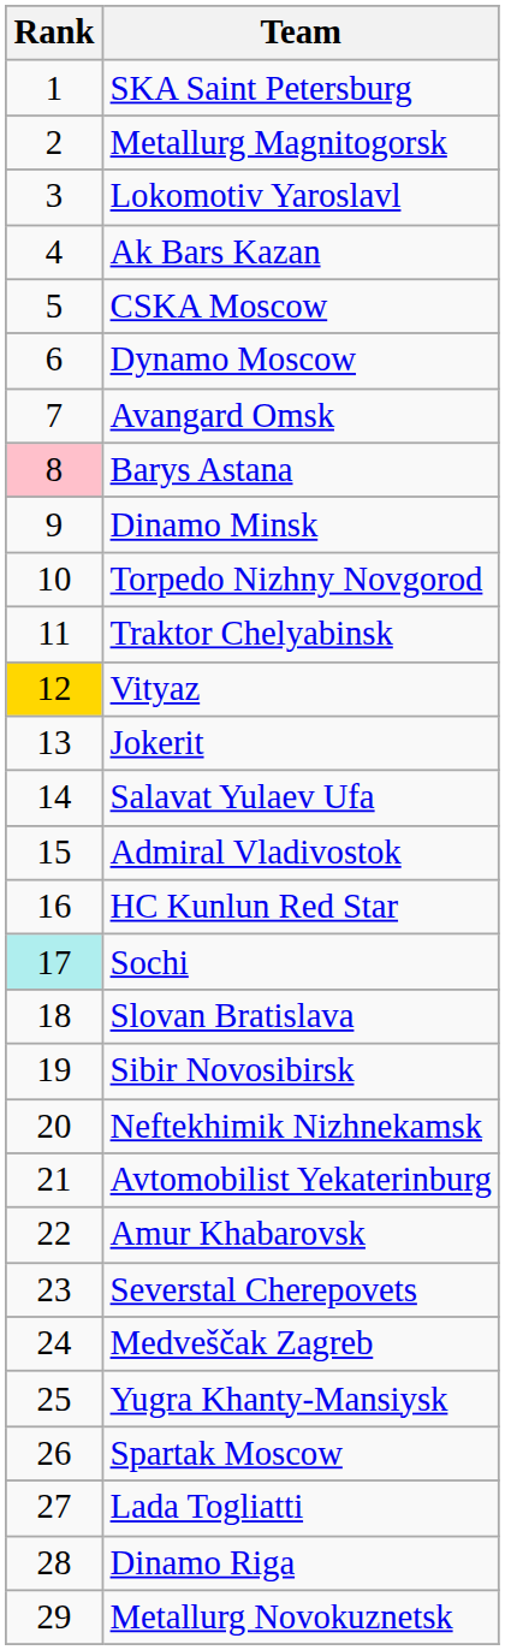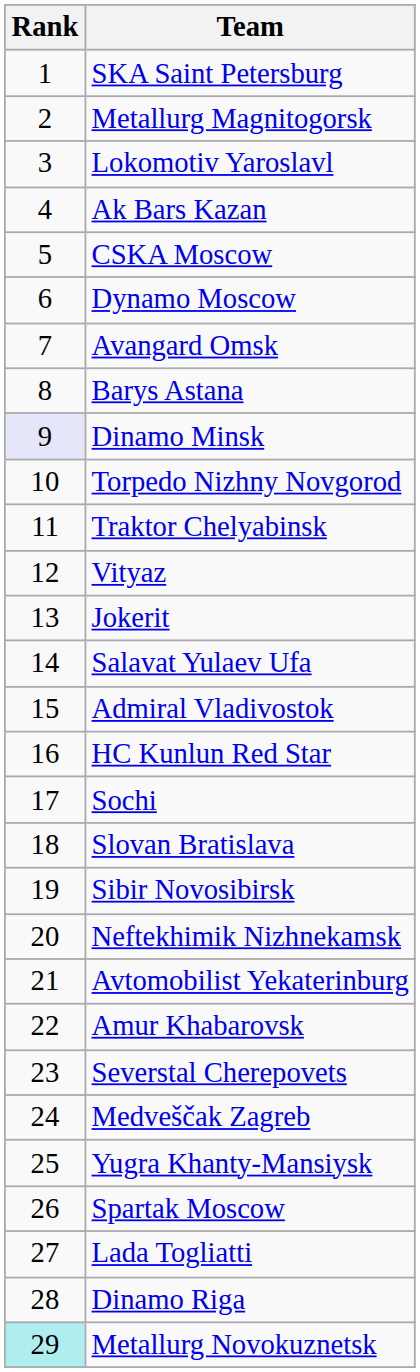Barys Astana | Rank: pink background -> no background
Dinamo Minsk | Rank: no background -> lavender background
Vityaz | Rank: gold background -> no background
Sochi | Rank: paleturquoise background -> no background
Metallurg Novokuznetsk | Rank: no background -> paleturquoise background
